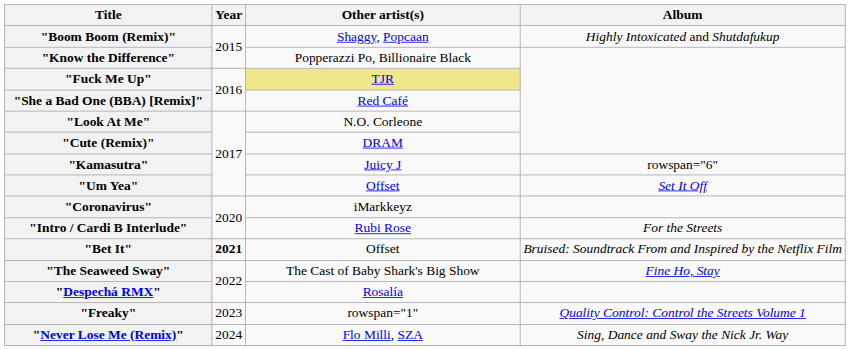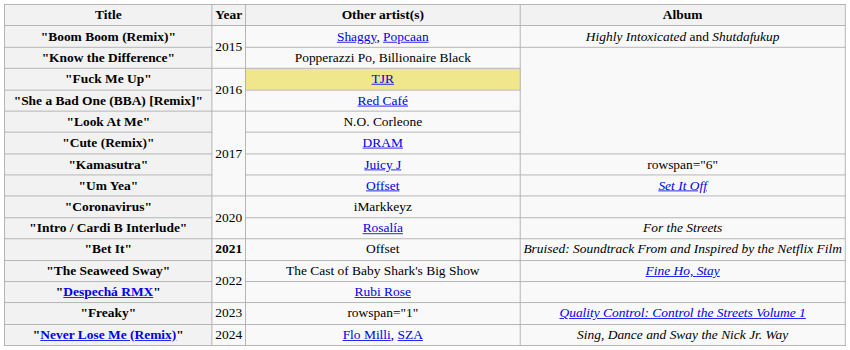"Intro / Cardi B Interlude" | Other artist(s): Rubi Rose -> Rosalía
"Despechá RMX" | Other artist(s): Rosalía -> Rubi Rose
